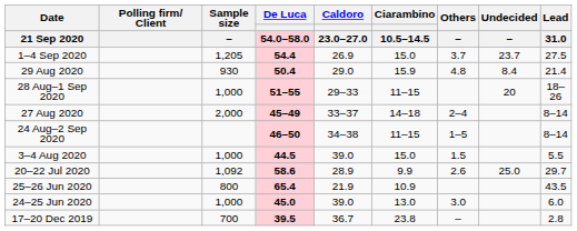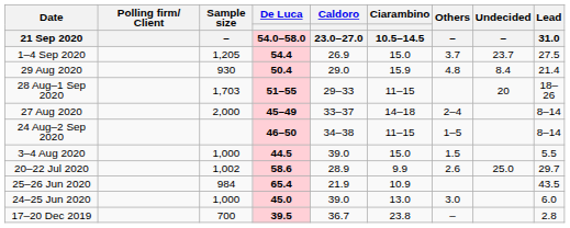28 Aug–1 Sep 2020 | Sample size / –: 1,000 -> 1,703
20–22 Jul 2020 | Sample size / –: 1,092 -> 1,002
25–26 Jun 2020 | Sample size / –: 800 -> 984
